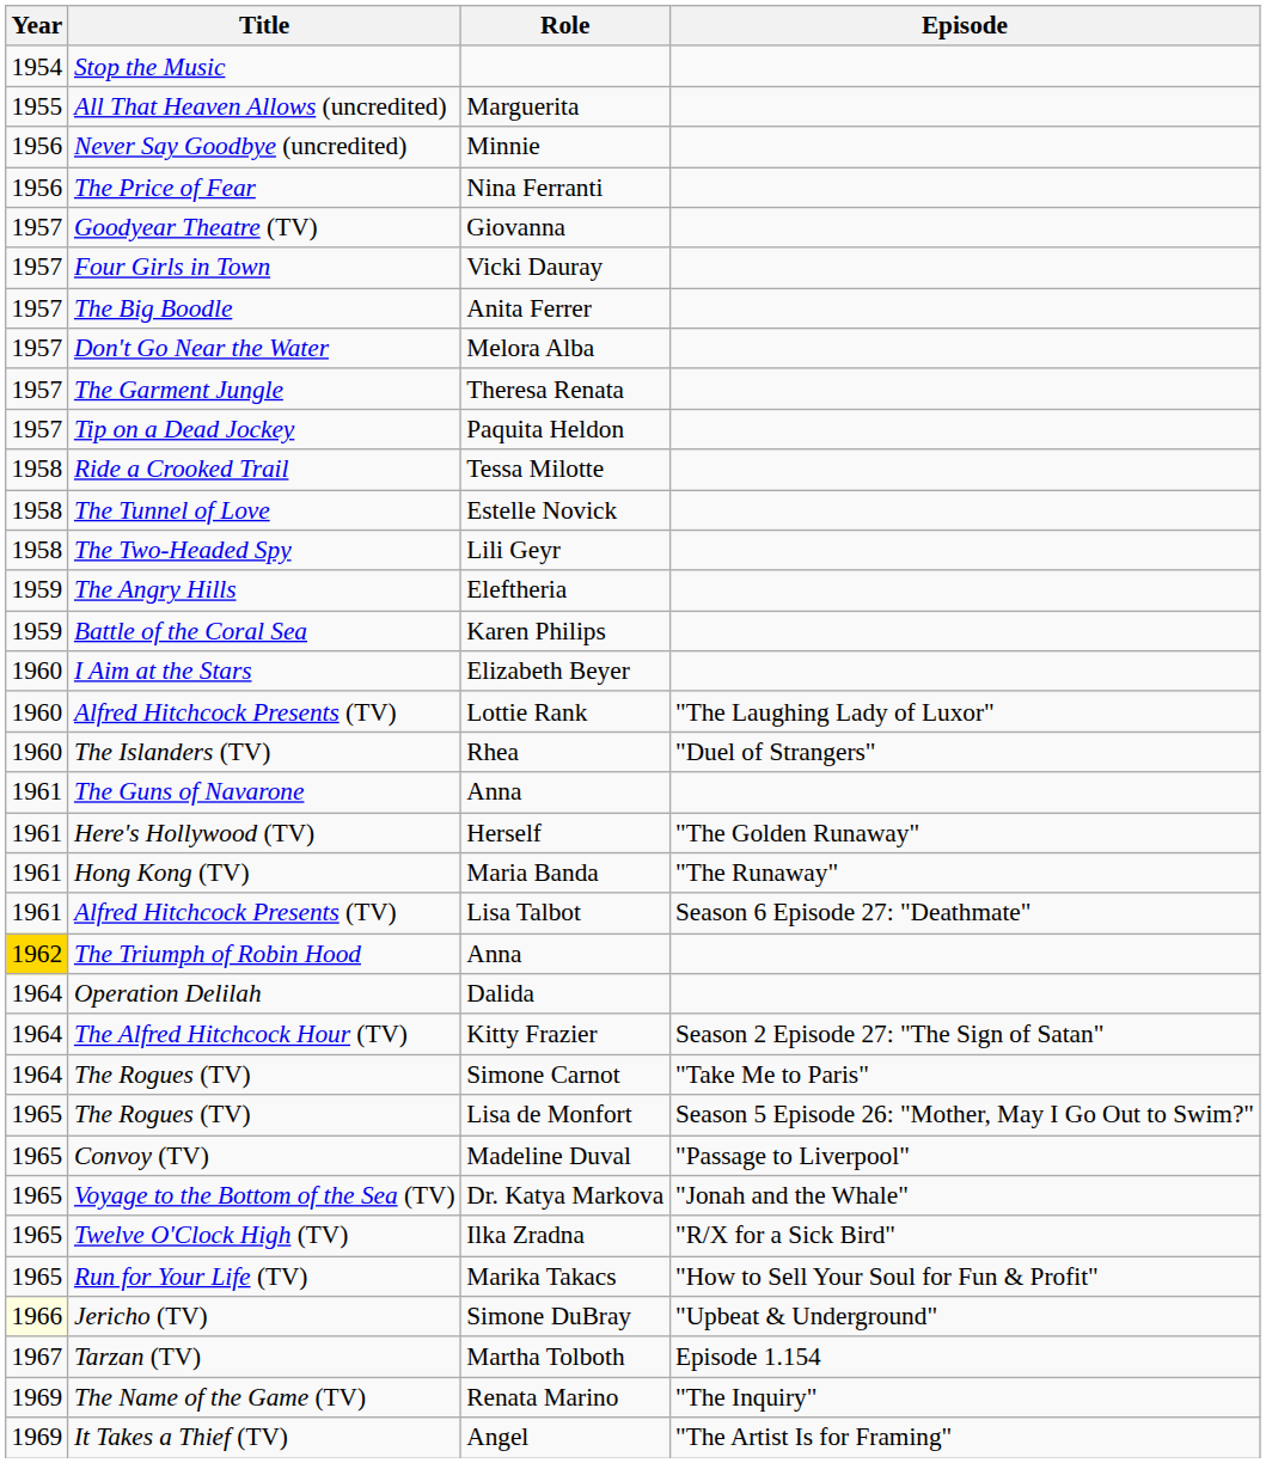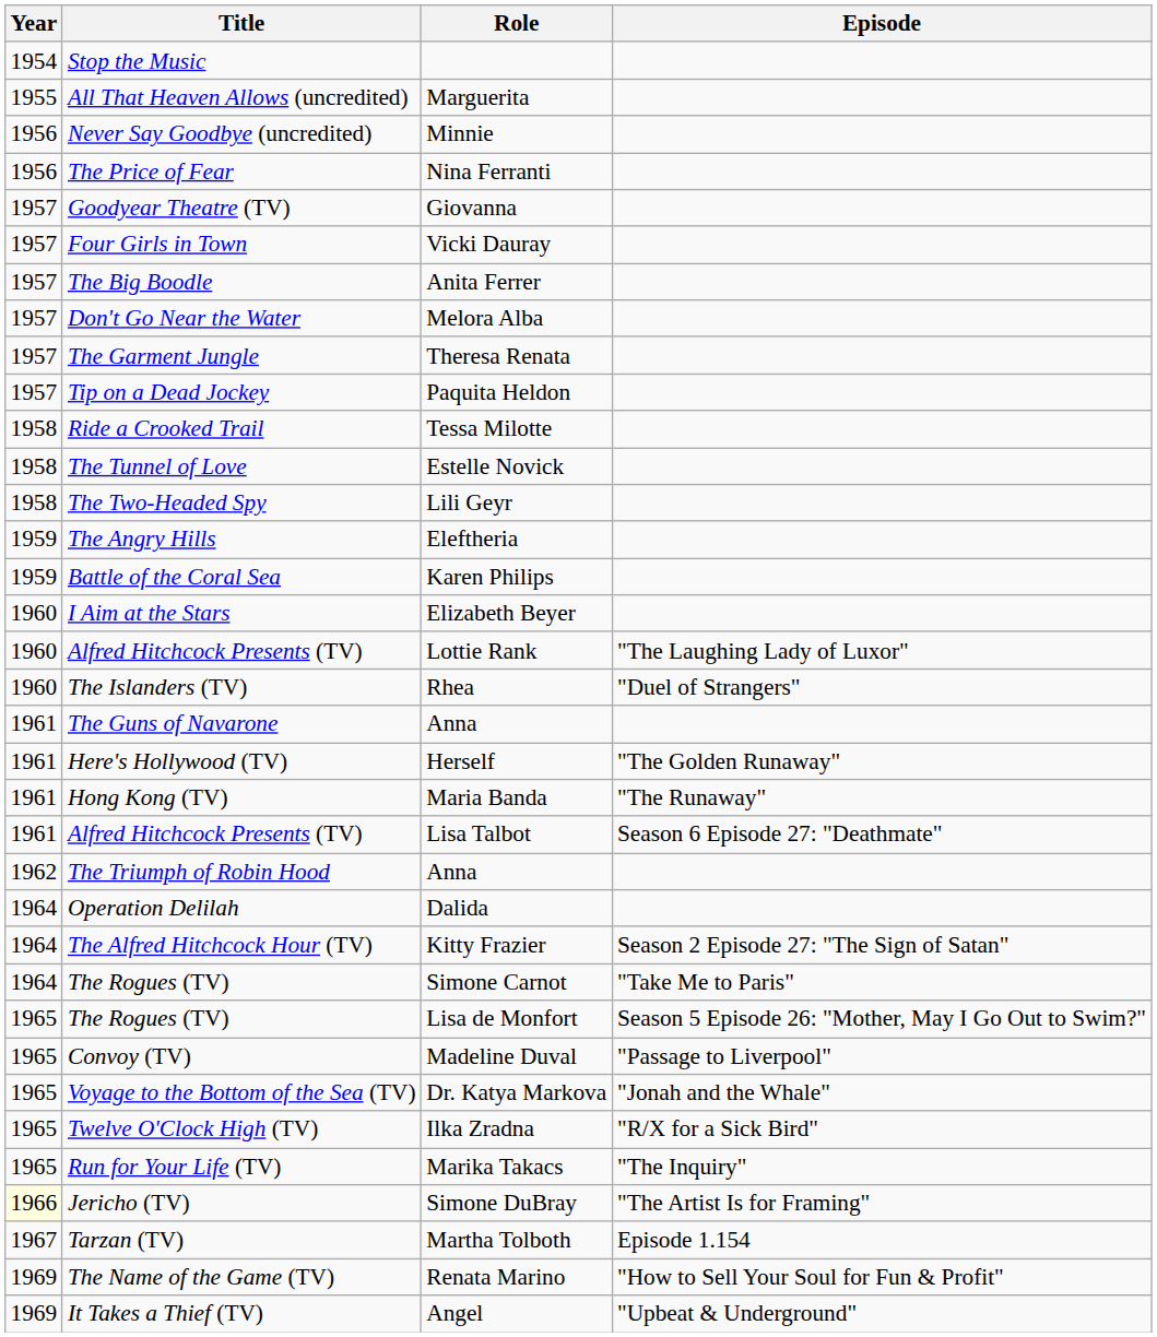The Triumph of Robin Hood / Anna | Year: gold background -> no background
Marika Takacs | Episode: "How to Sell Your Soul for Fun & Profit" -> "The Inquiry"
Simone DuBray | Episode: "Upbeat & Underground" -> "The Artist Is for Framing"
Renata Marino | Episode: "The Inquiry" -> "How to Sell Your Soul for Fun & Profit"
Angel | Episode: "The Artist Is for Framing" -> "Upbeat & Underground"
